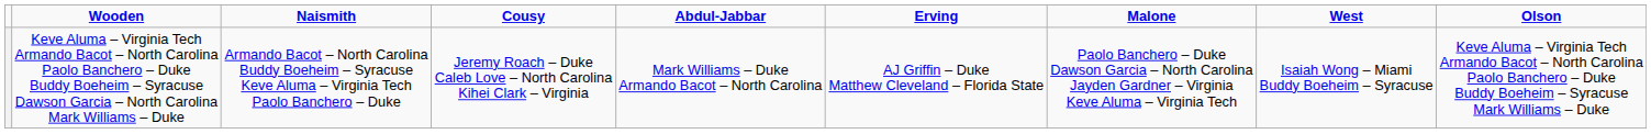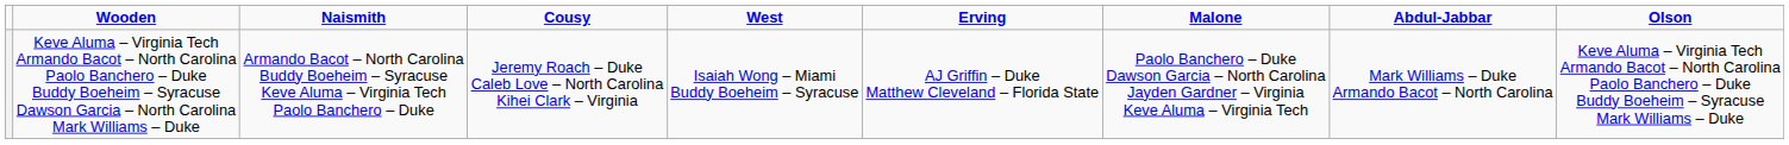columns swapped: West <-> Abdul-Jabbar
